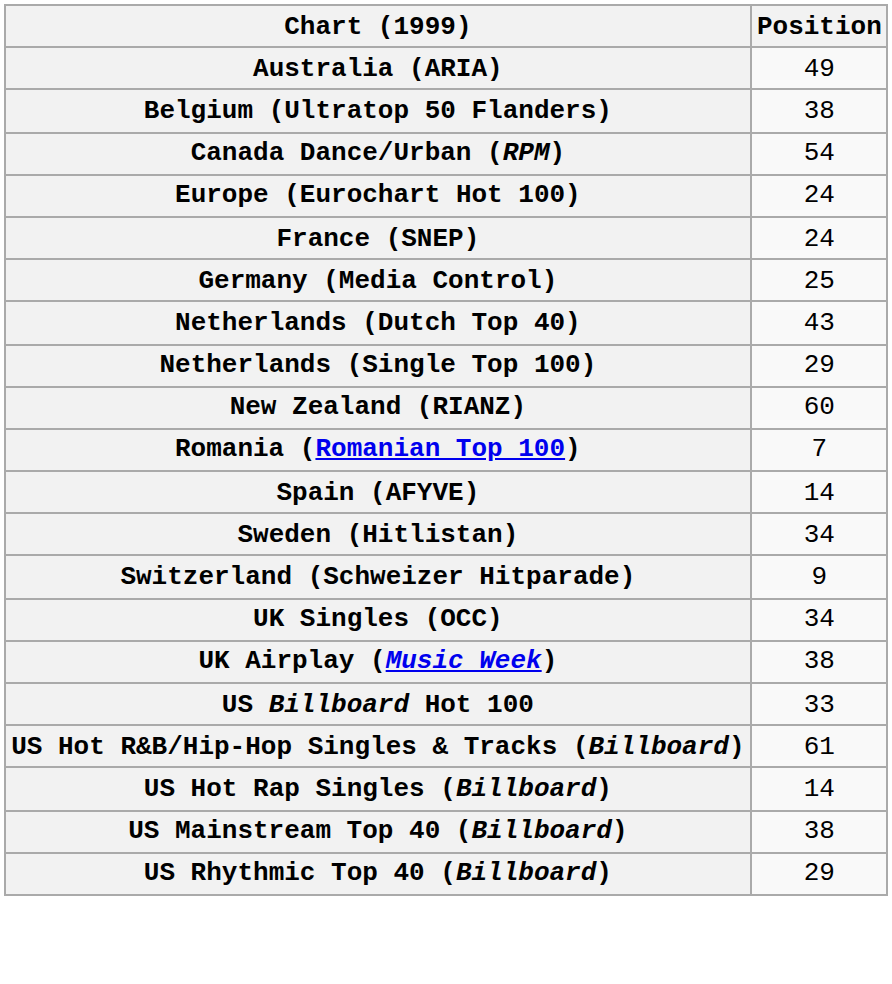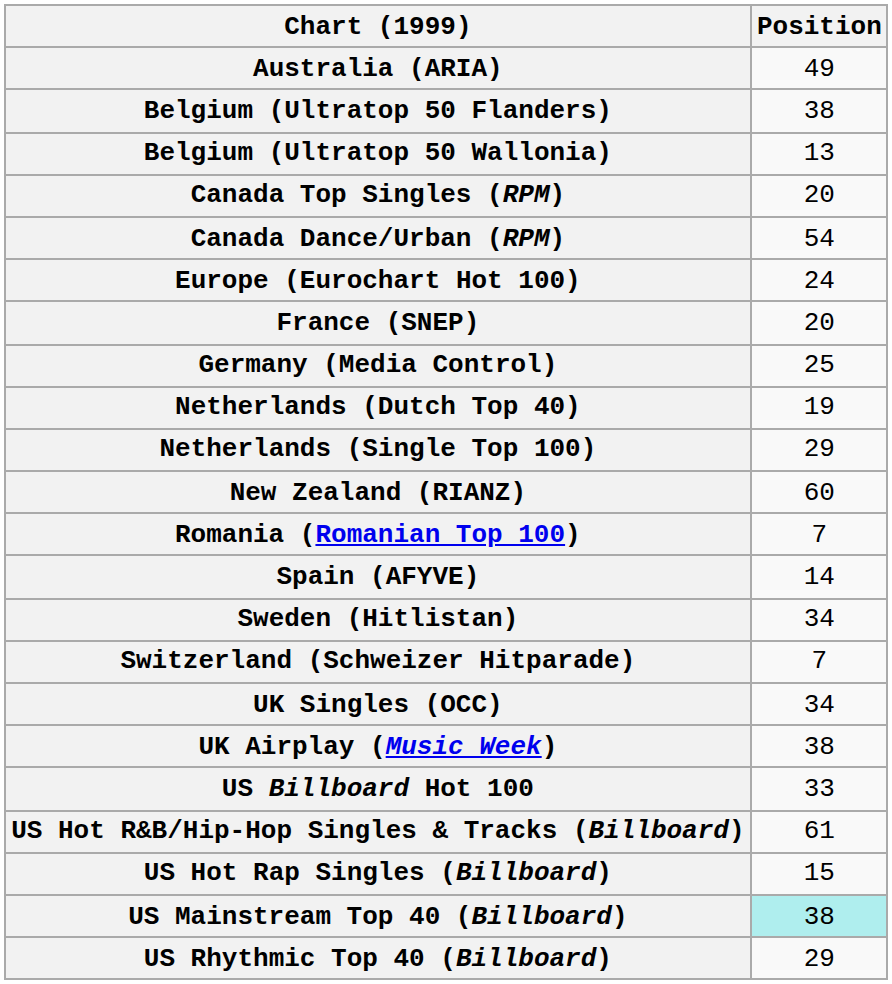+ row: Belgium (Ultratop 50 Wallonia) | 13
+ row: Canada Top Singles (RPM) | 20
France (SNEP) | Position: 24 -> 20
Netherlands (Dutch Top 40) | Position: 43 -> 19
Switzerland (Schweizer Hitparade) | Position: 9 -> 7
US Hot Rap Singles (Billboard) | Position: 14 -> 15
US Mainstream Top 40 (Billboard) | Position: no background -> paleturquoise background
